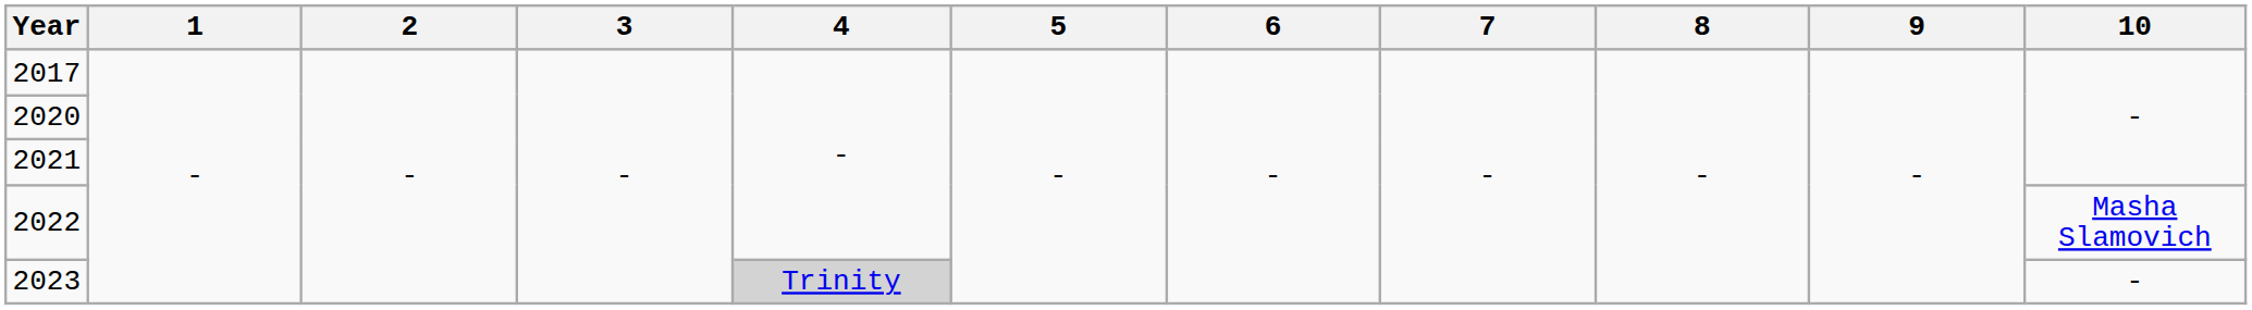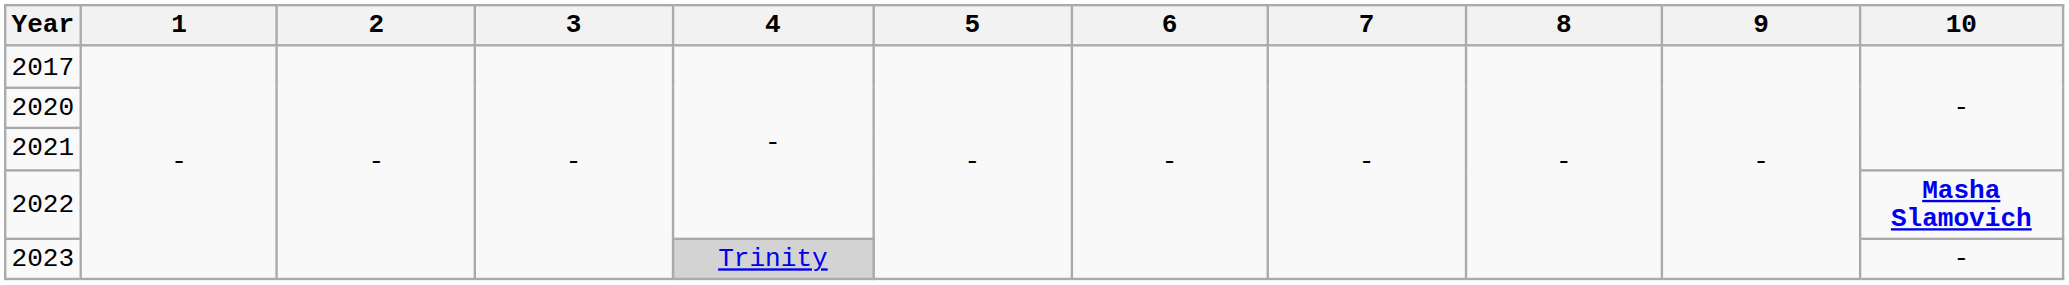2022 | 10: normal -> bold
